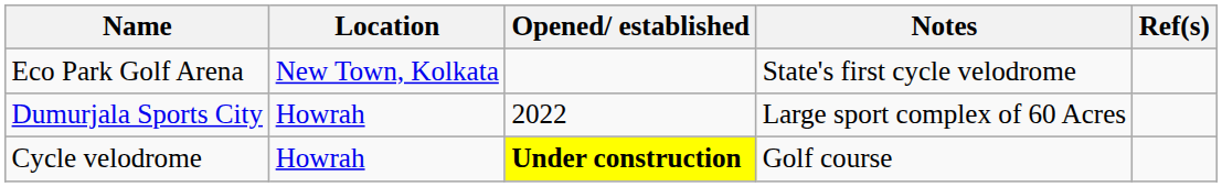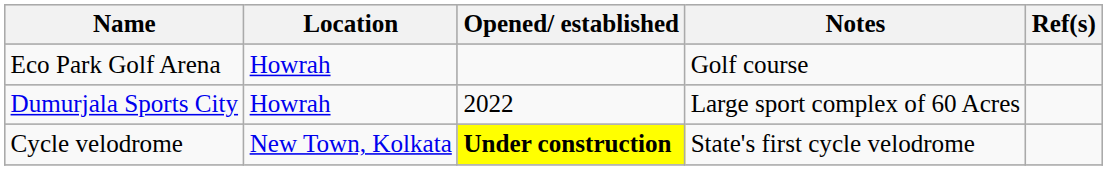Eco Park Golf Arena | Location: New Town, Kolkata -> Howrah
Eco Park Golf Arena | Notes: State's first cycle velodrome -> Golf course
Cycle velodrome | Location: Howrah -> New Town, Kolkata
Cycle velodrome | Notes: Golf course -> State's first cycle velodrome
